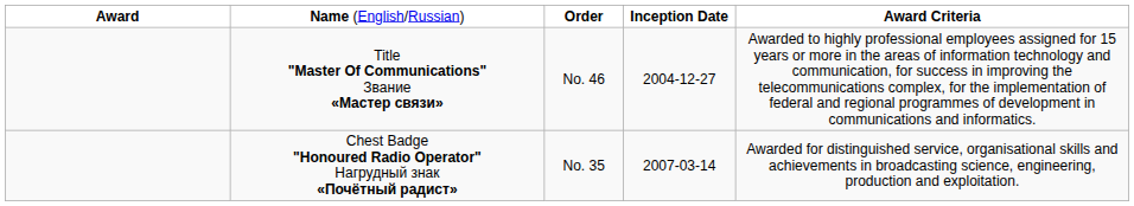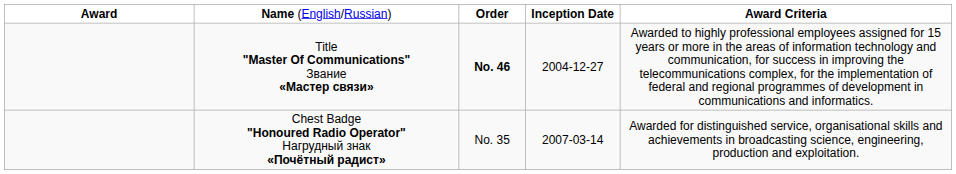Title "Master Of Communications" Звание «Мастер связи» | column 3: normal -> bold
